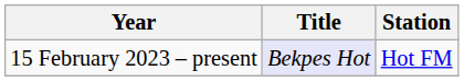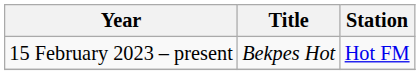15 February 2023 – present | Title: lavender background -> no background
